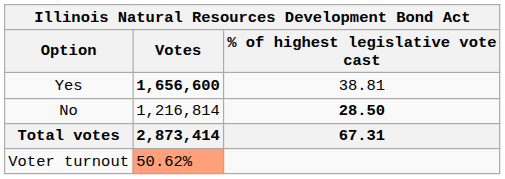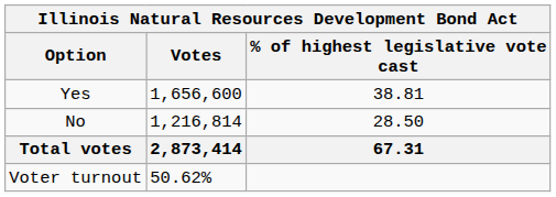Yes | Votes: bold -> normal
No | % of highest legislative vote cast: bold -> normal
Voter turnout | Votes: lightsalmon background -> no background
